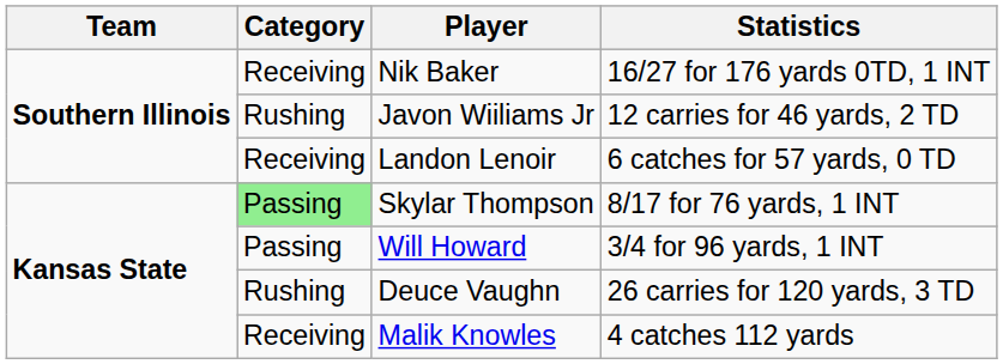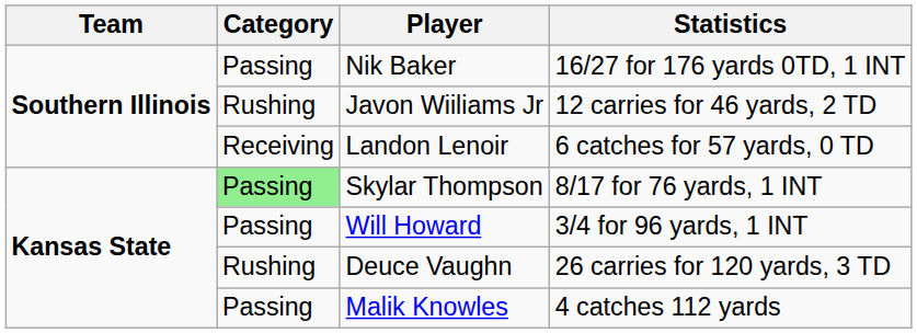Nik Baker | Category: Receiving -> Passing
Malik Knowles | Category: Receiving -> Passing
